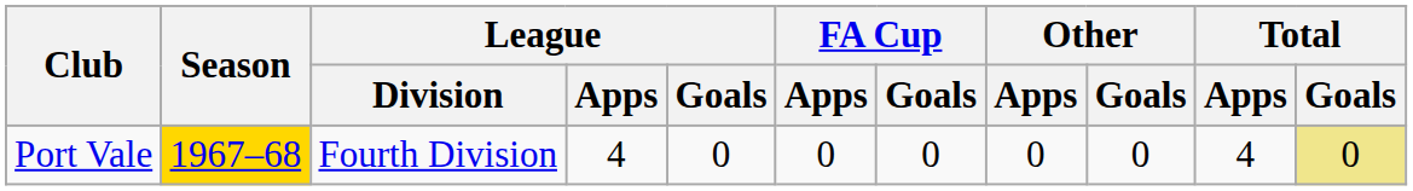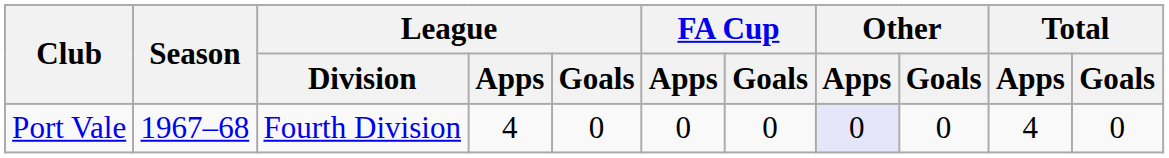Port Vale | Season: gold background -> no background
Port Vale | Other / Apps: no background -> lavender background
Port Vale | Total / Goals: khaki background -> no background
